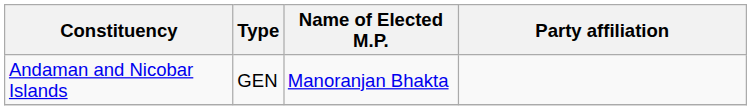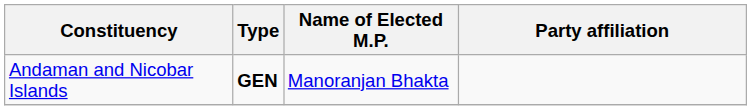Andaman and Nicobar Islands | Type: normal -> bold
